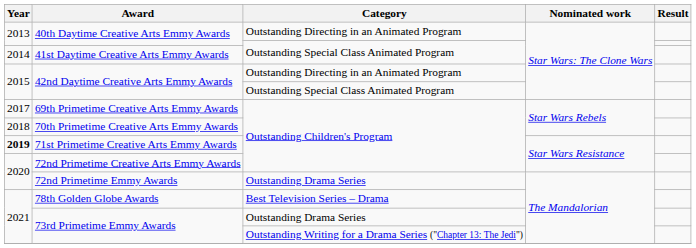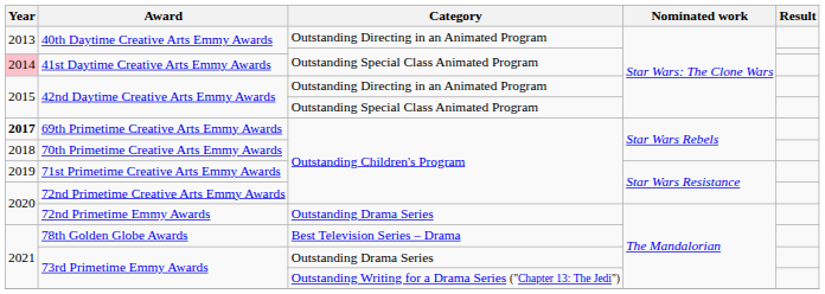41st Daytime Creative Arts Emmy Awards | Year: no background -> pink background
69th Primetime Creative Arts Emmy Awards | Year: normal -> bold
71st Primetime Creative Arts Emmy Awards | Year: bold -> normal
